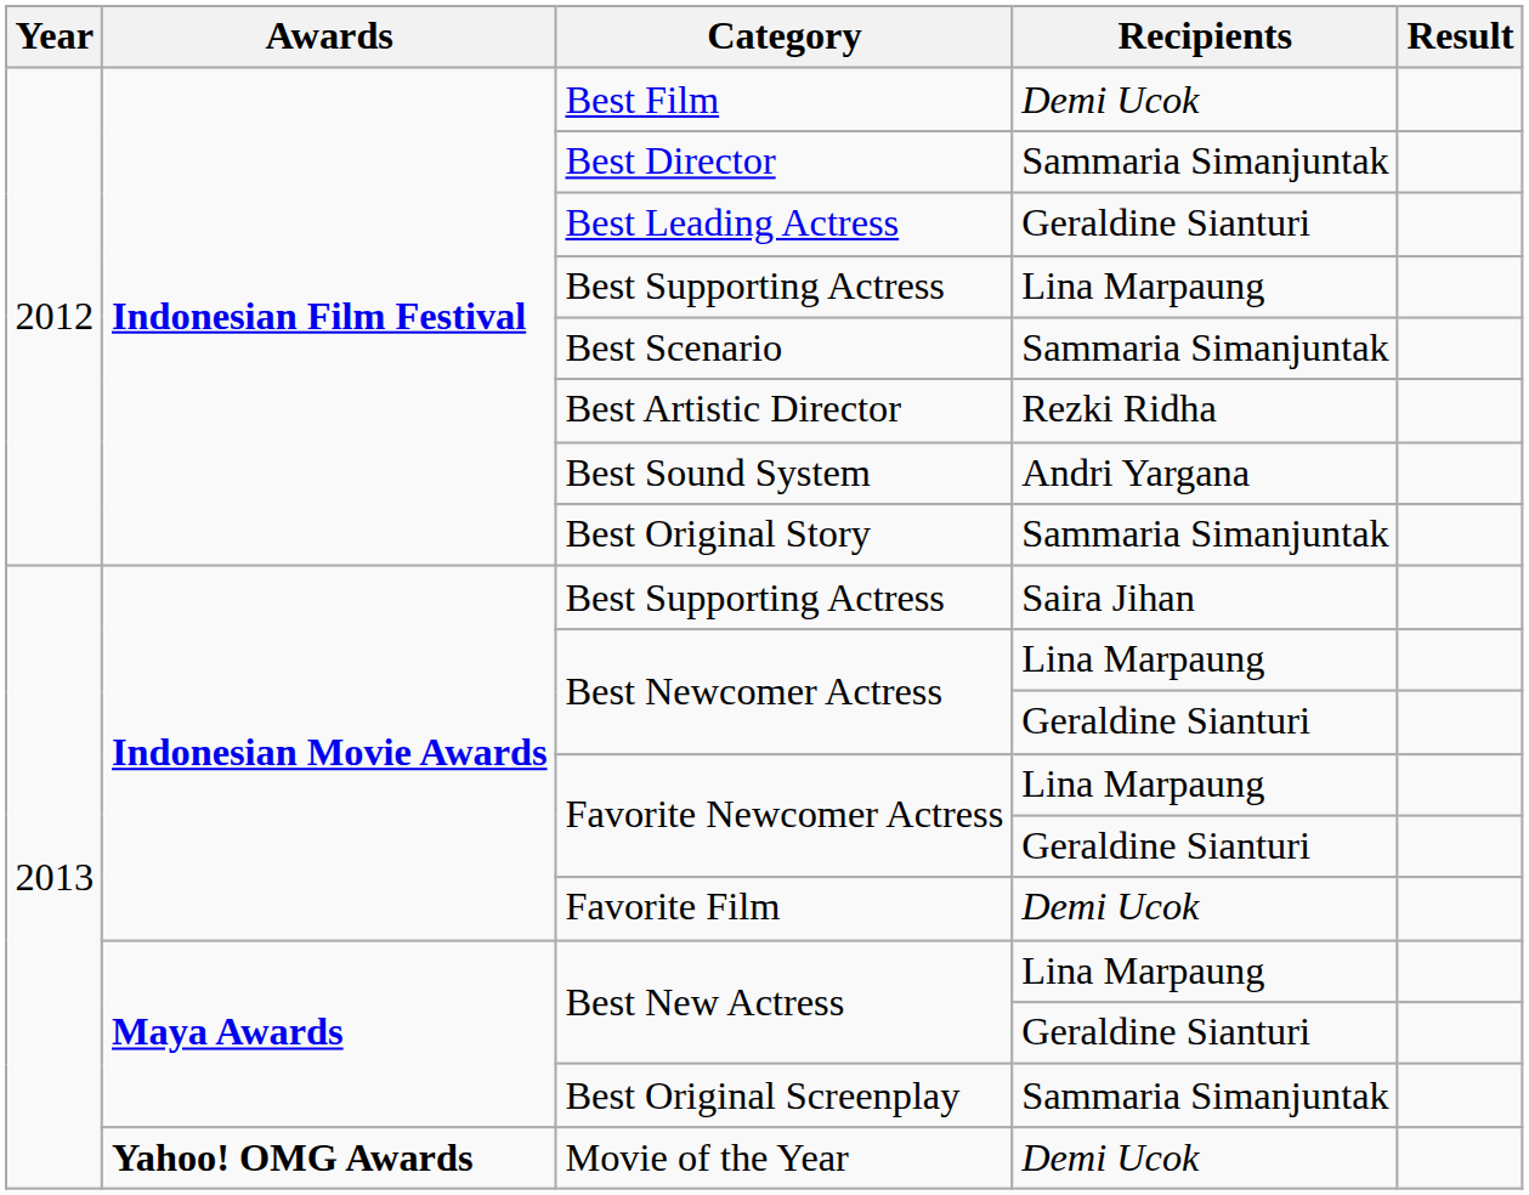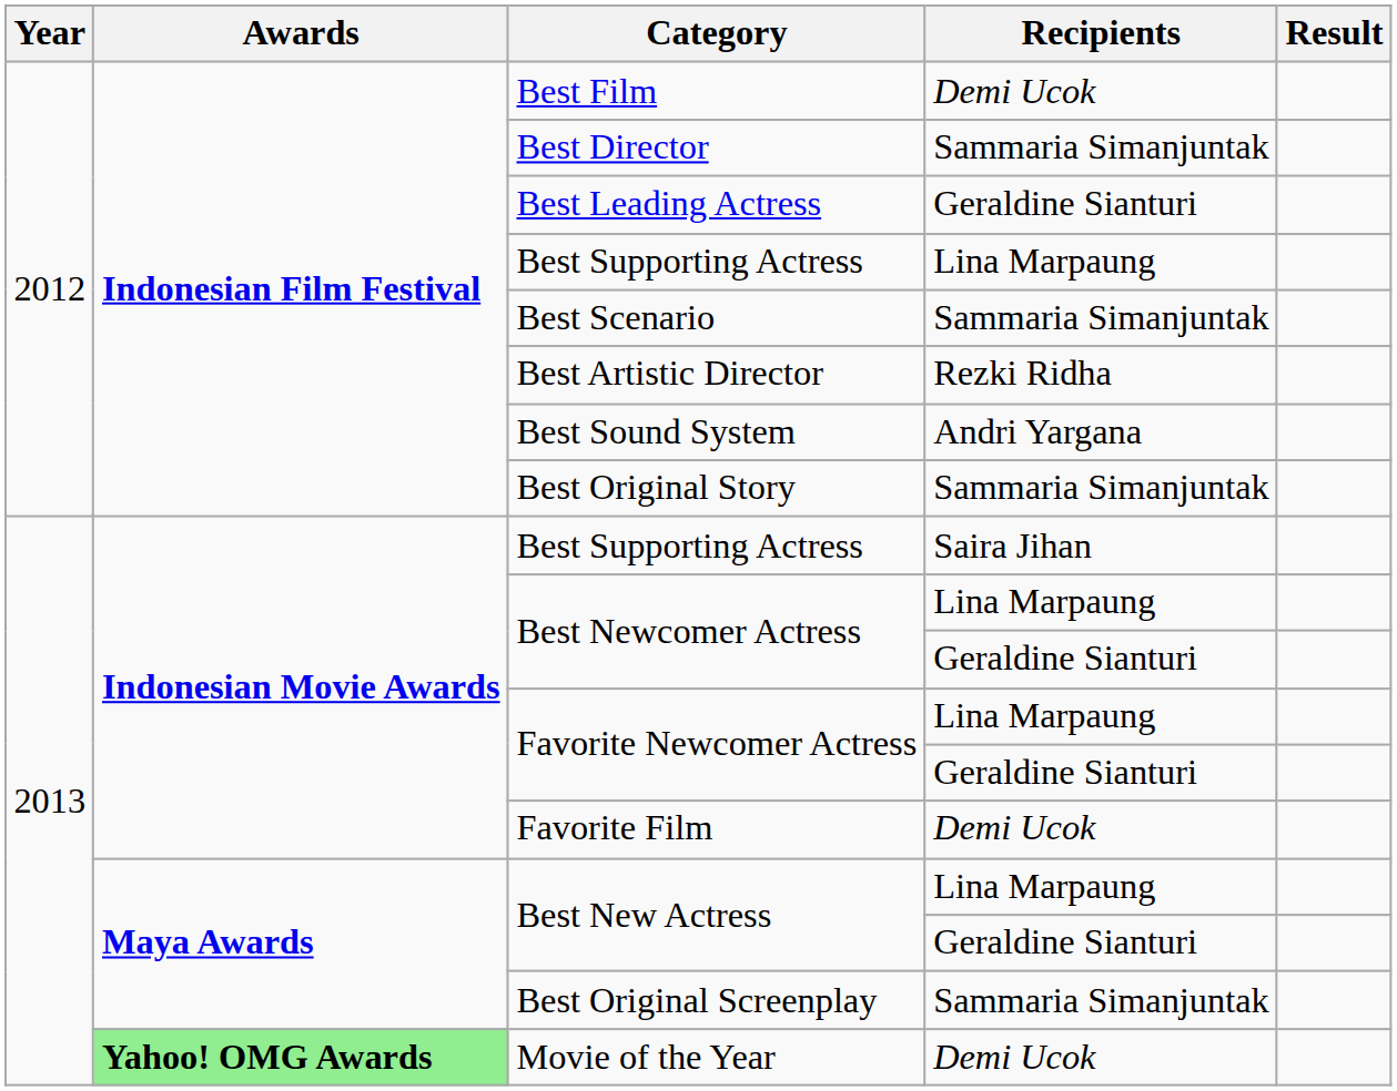Movie of the Year | Awards: no background -> lightgreen background
